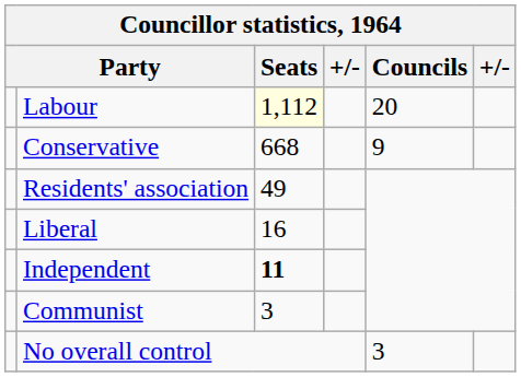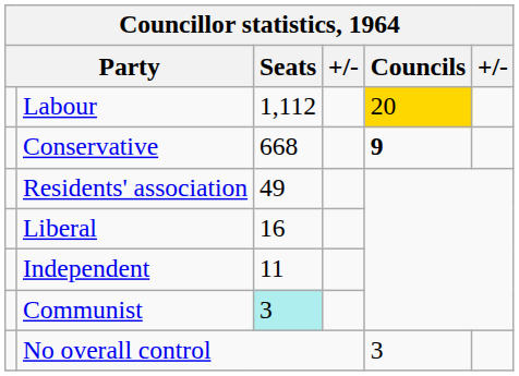Labour | Seats: lightyellow background -> no background
Labour | Councils: no background -> gold background
Conservative | Councils: normal -> bold
Independent | Seats: bold -> normal
Communist | Seats: no background -> paleturquoise background
